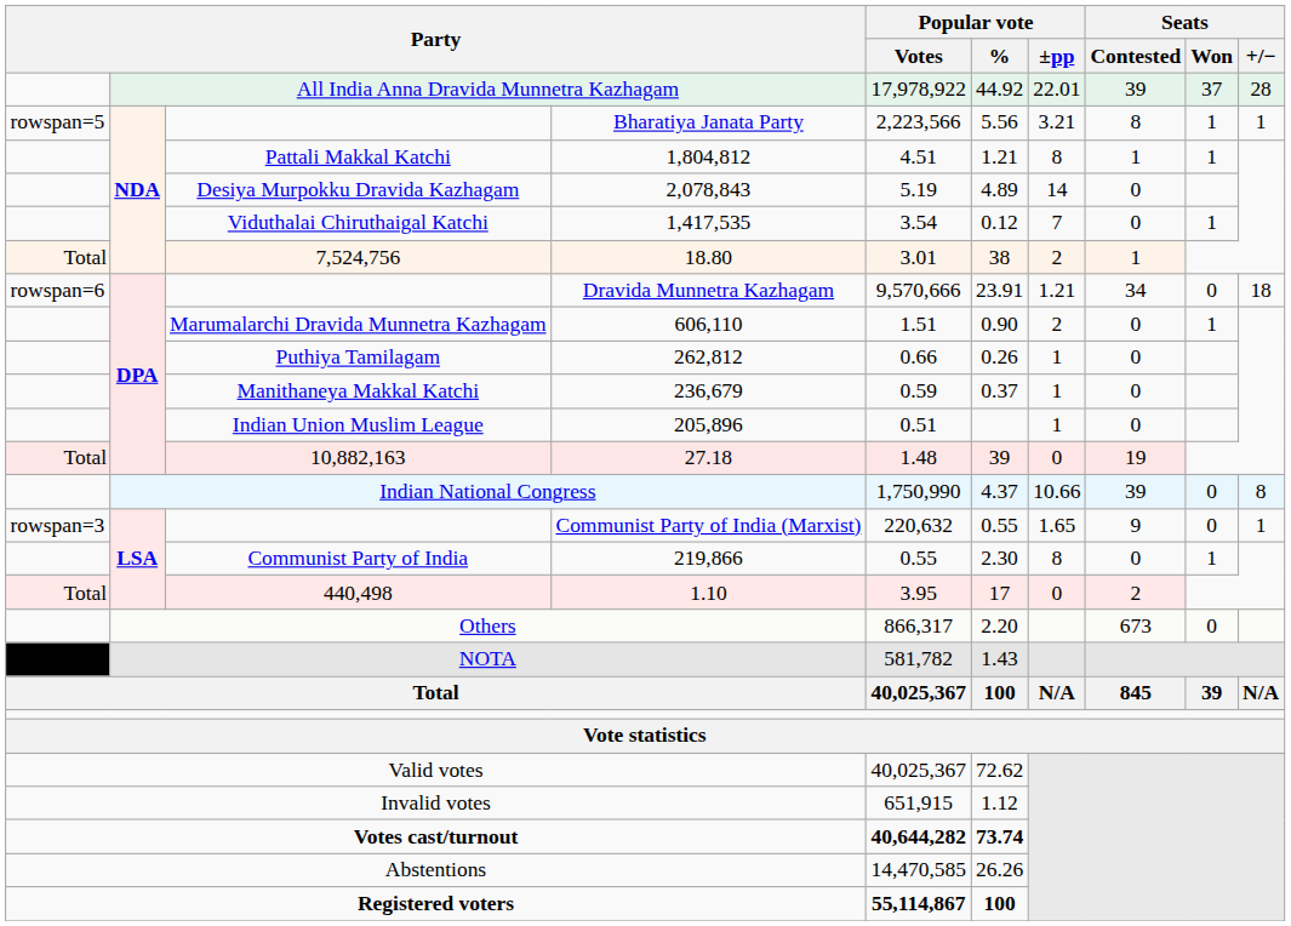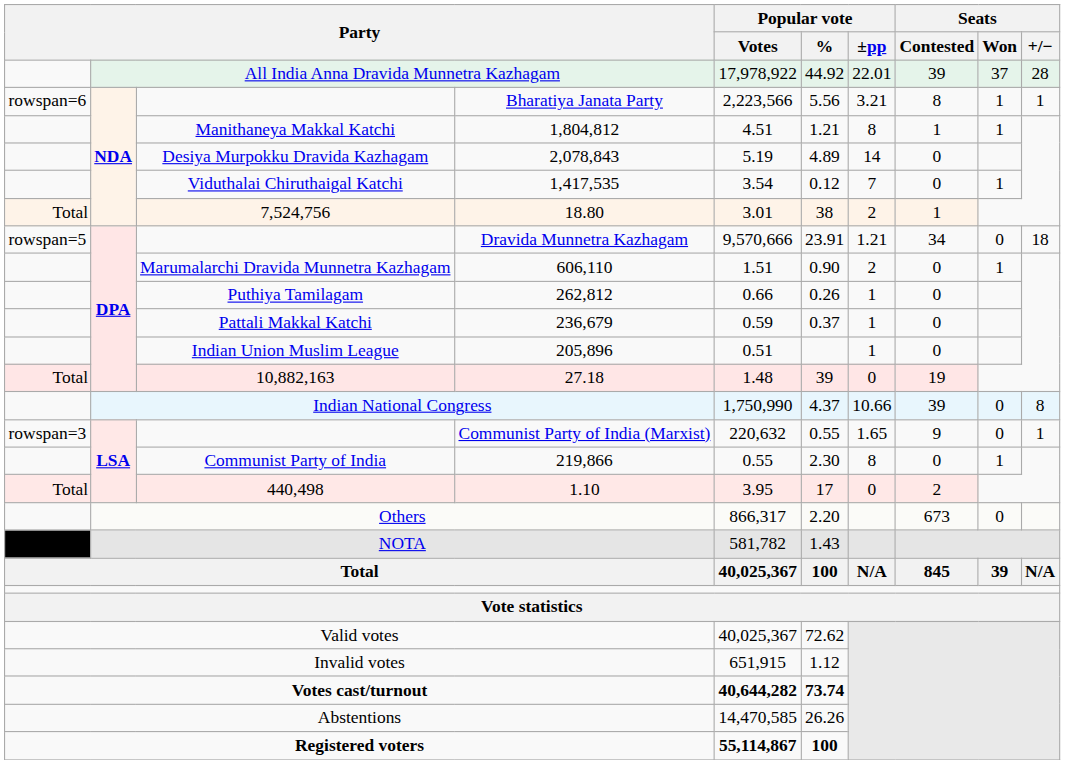Bharatiya Janata Party | column 1: rowspan=5 -> rowspan=6
1,804,812 | column 3: Pattali Makkal Katchi -> Manithaneya Makkal Katchi
Dravida Munnetra Kazhagam | column 1: rowspan=6 -> rowspan=5
236,679 | column 3: Manithaneya Makkal Katchi -> Pattali Makkal Katchi
